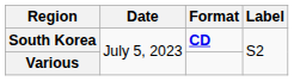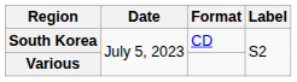South Korea | Format: bold -> normal
